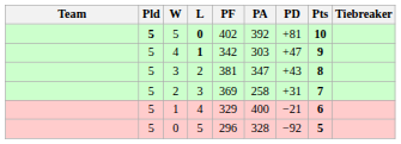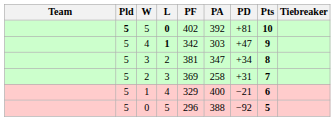row 4 | PD: +43 -> +34
row 7 | PA: 328 -> 388
